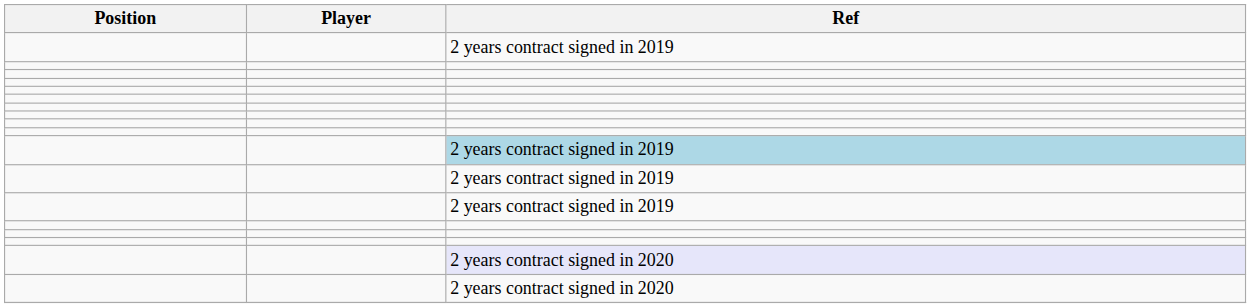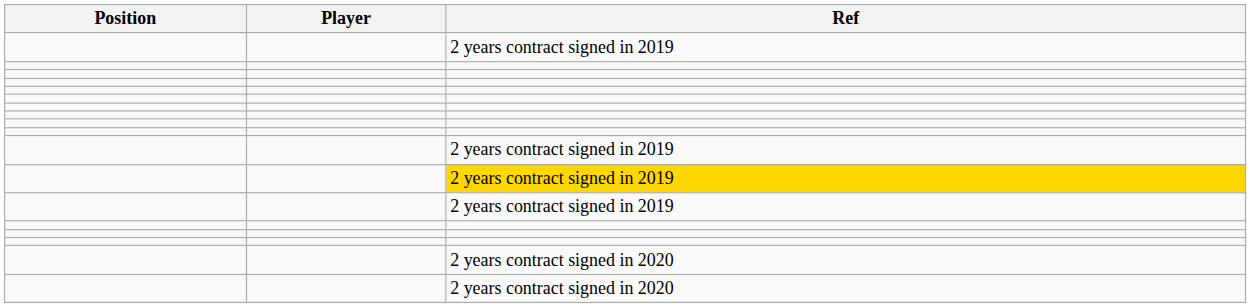row 12 | Ref: lightblue background -> no background
row 13 | Ref: no background -> gold background
row 18 | Ref: lavender background -> no background
